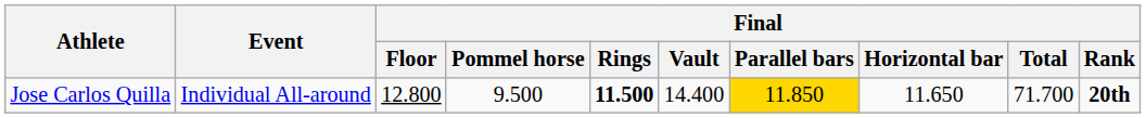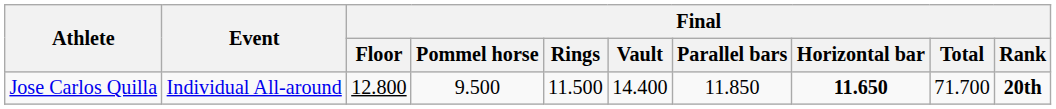row 3 | Final / Rings: bold -> normal
row 3 | Final / Parallel bars: gold background -> no background
row 3 | Final / Horizontal bar: normal -> bold
